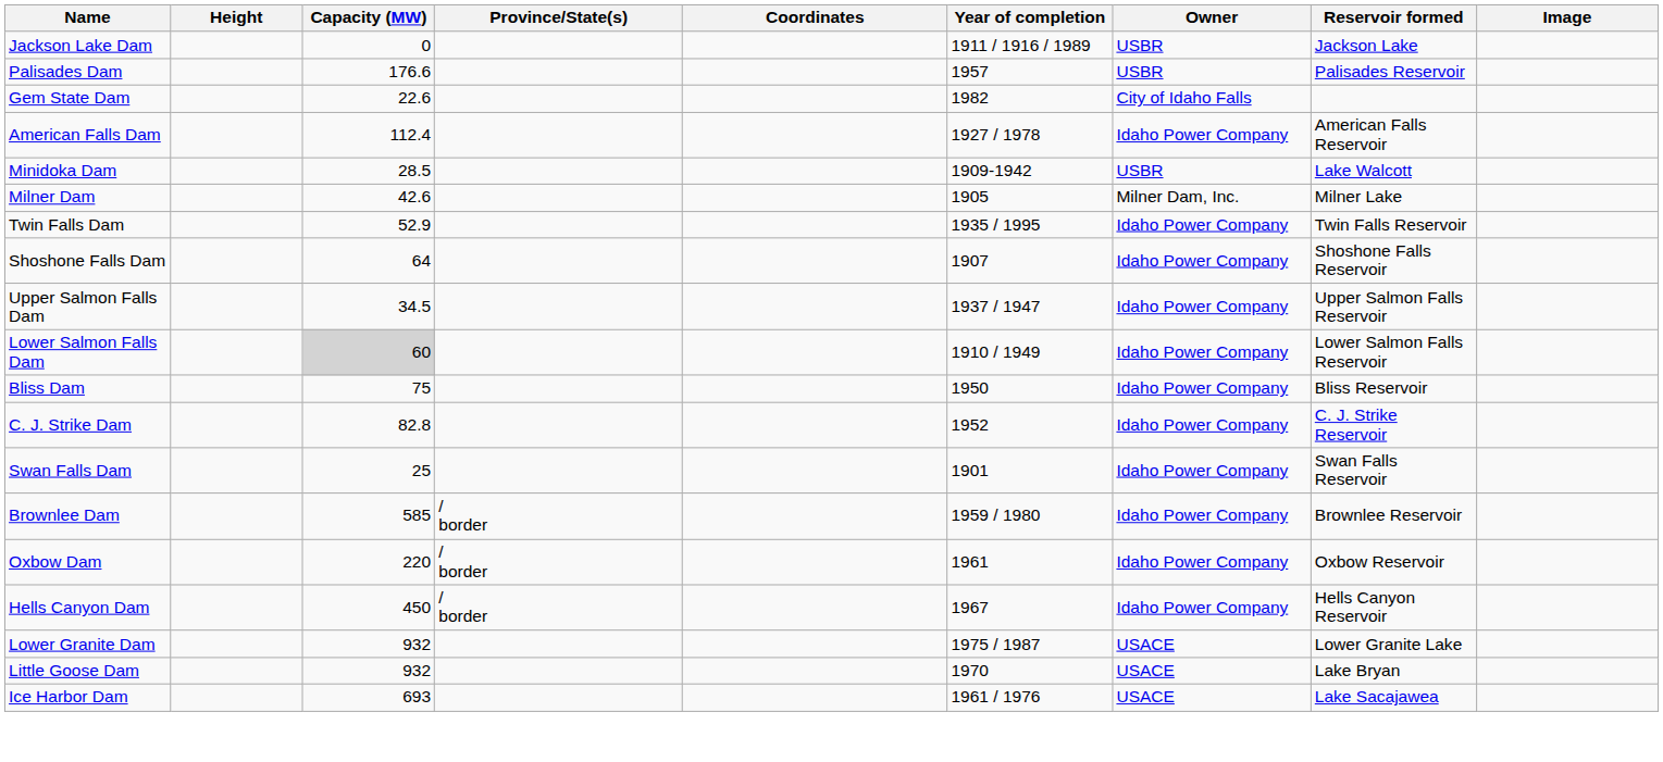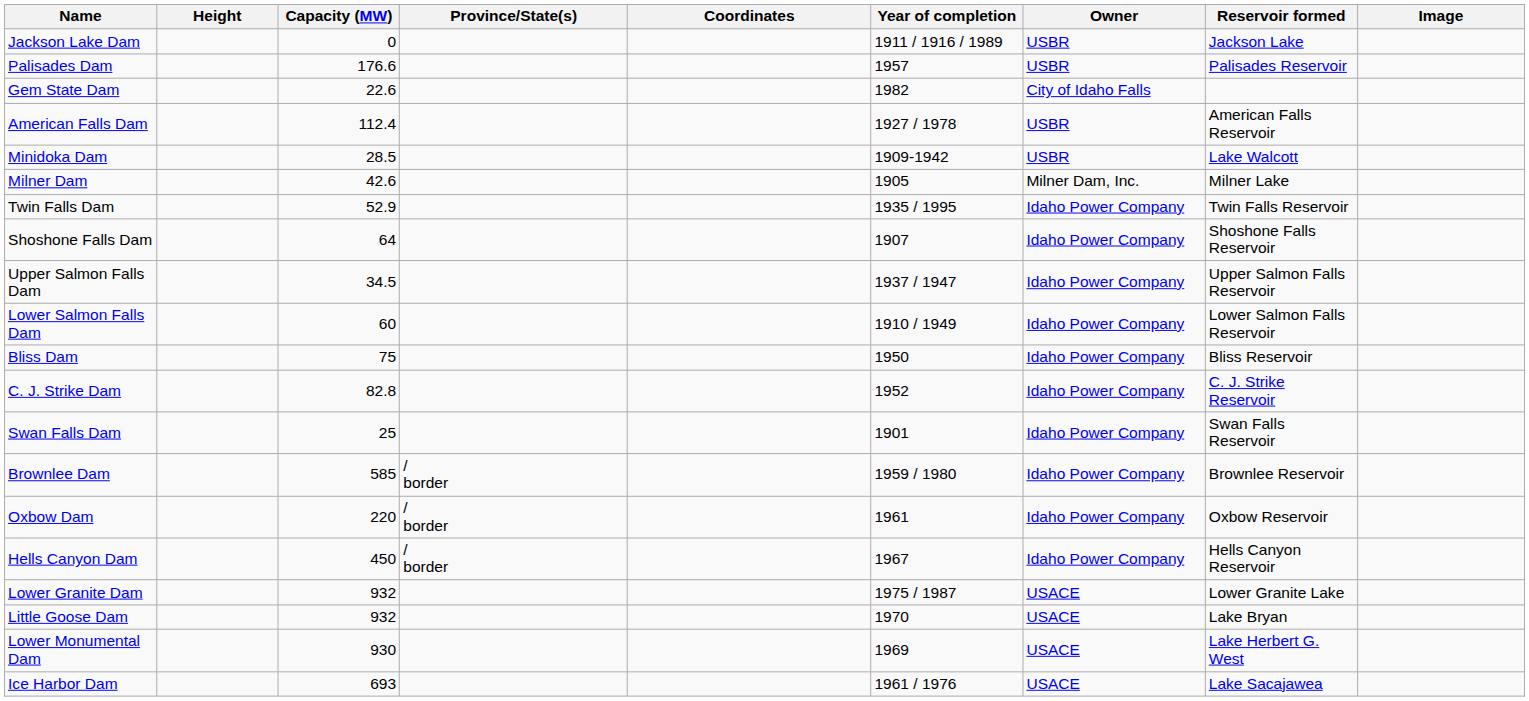American Falls Dam | Owner: Idaho Power Company -> USBR
Lower Salmon Falls Dam | Capacity (MW): lightgrey background -> no background
+ row: Lower Monumental Dam | 930 | 1969 | USACE | Lake Herbert G. West
